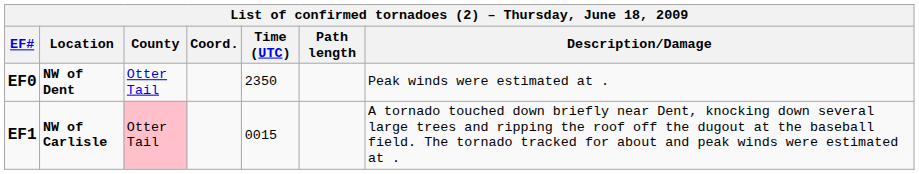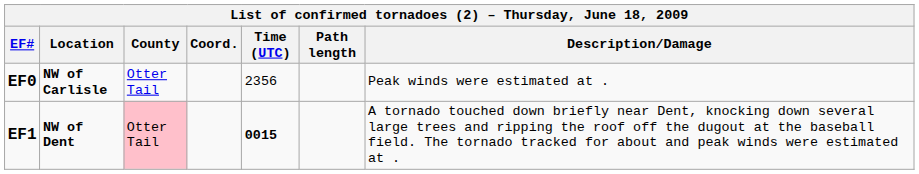EF0 | Location: NW of Dent -> NW of Carlisle
EF0 | Time (UTC): 2350 -> 2356
EF1 | Location: NW of Carlisle -> NW of Dent
EF1 | Time (UTC): normal -> bold
